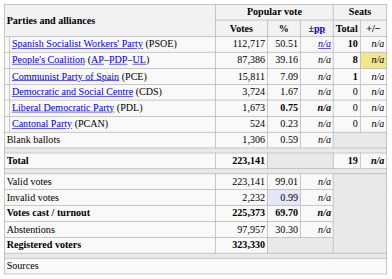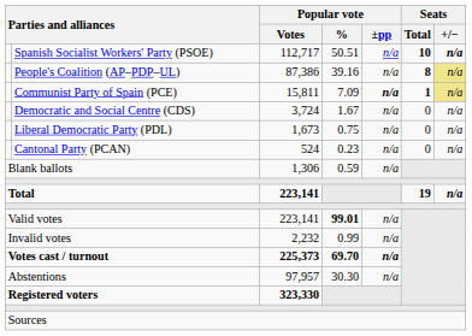Spanish Socialist Workers' Party (PSOE) | Seats / +/−: normal -> bold
Communist Party of Spain (PCE) | Popular vote / ±pp: normal -> bold
Communist Party of Spain (PCE) | Seats / +/−: no background -> khaki background
Liberal Democratic Party (PDL) | Popular vote / %: bold -> normal
Liberal Democratic Party (PDL) | Popular vote / ±pp: bold -> normal
Valid votes | Popular vote / %: normal -> bold
Invalid votes | Popular vote / %: lavender background -> no background
